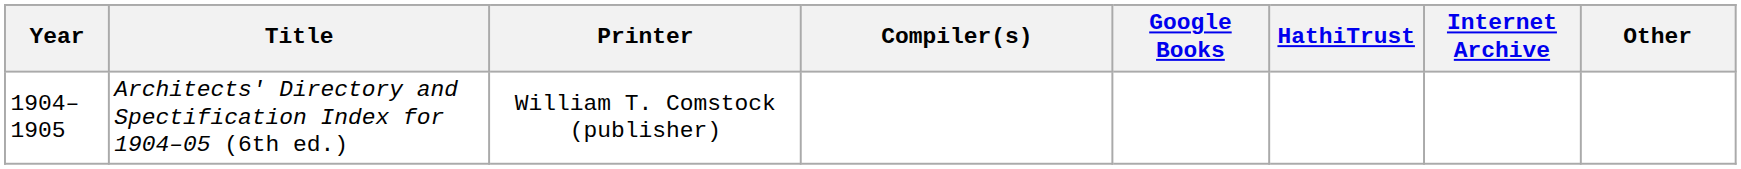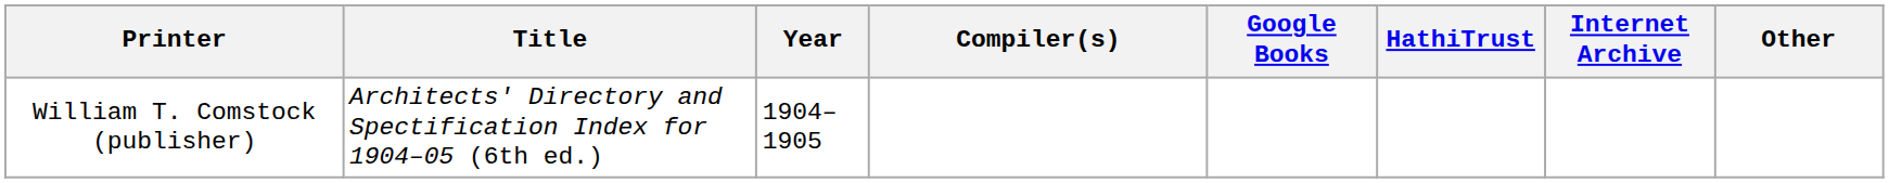columns swapped: Year <-> Printer
